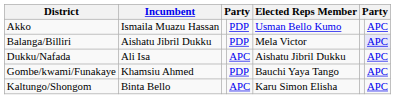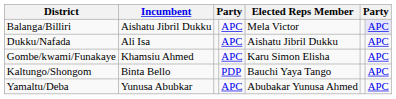- row: Akko | Ismaila Muazu Hassan | PDP | Usman Bello Kumo | APC
Balanga/Billiri | column 4: PDP -> APC
Gombe/kwami/Funakaye | column 4: PDP -> APC
Gombe/kwami/Funakaye | Elected Reps Member: Bauchi Yaya Tango -> Karu Simon Elisha
Kaltungo/Shongom | column 4: APC -> PDP
Kaltungo/Shongom | Elected Reps Member: Karu Simon Elisha -> Bauchi Yaya Tango
+ row: Yamaltu/Deba | Yunusa Abubkar | APC | Abubakar Yunusa Ahmed | APC
